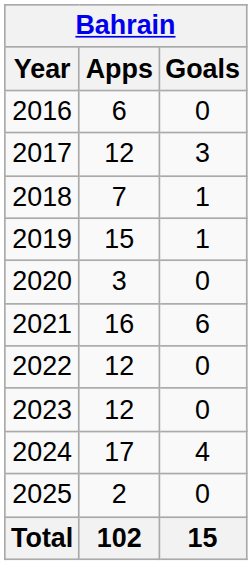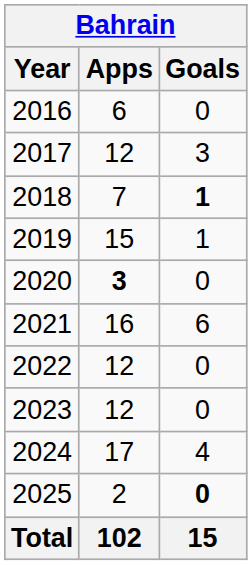2018 | Goals: normal -> bold
2020 | Apps: normal -> bold
2025 | Goals: normal -> bold
